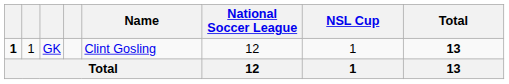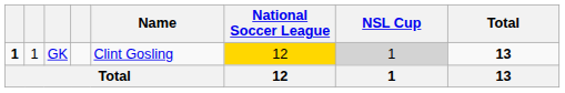GK | National Soccer League: no background -> gold background
GK | NSL Cup: no background -> lightgrey background
